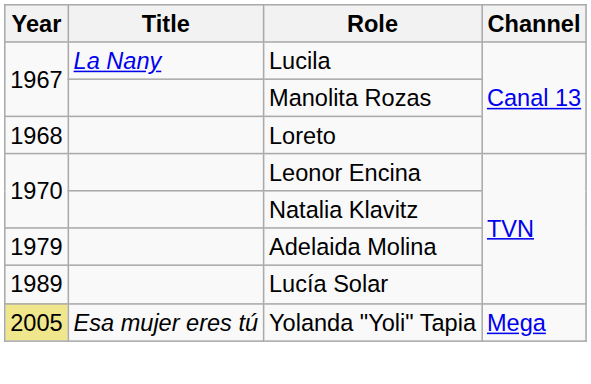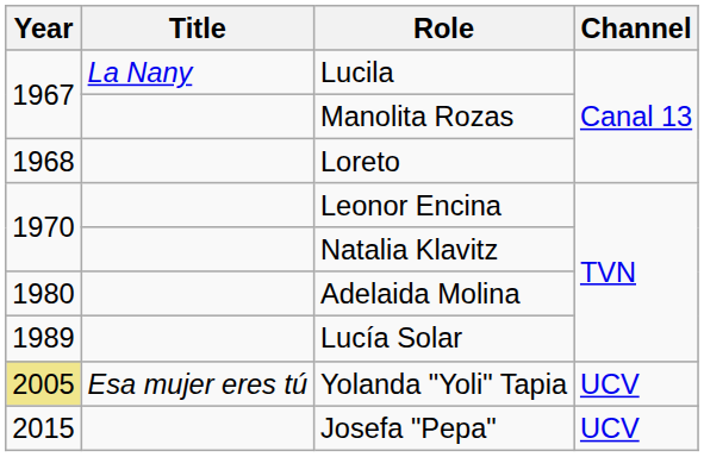Adelaida Molina | Year: 1979 -> 1980
Yolanda "Yoli" Tapia | Channel: Mega -> UCV
+ row: 2015 | Josefa "Pepa" | UCV
